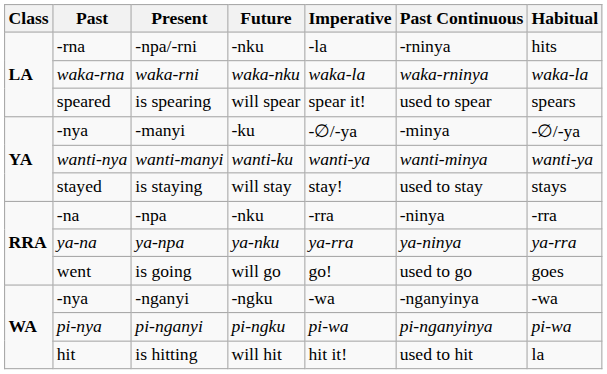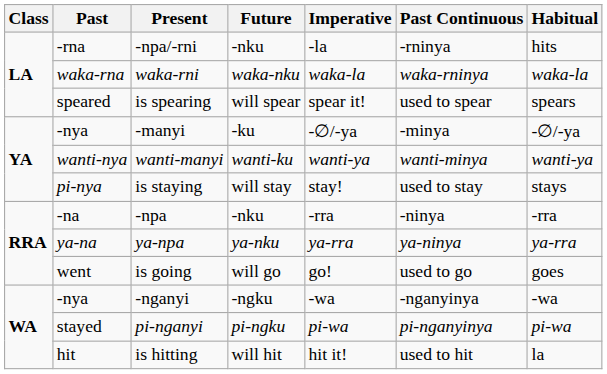is staying | Past: stayed -> pi-nya
pi-nganyi | Past: pi-nya -> stayed
